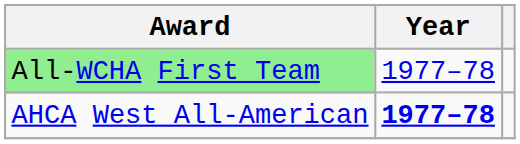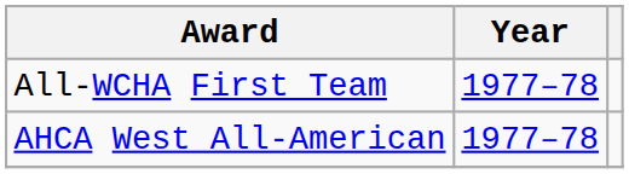row 2 | Award: lightgreen background -> no background
row 3 | Year: bold -> normal
